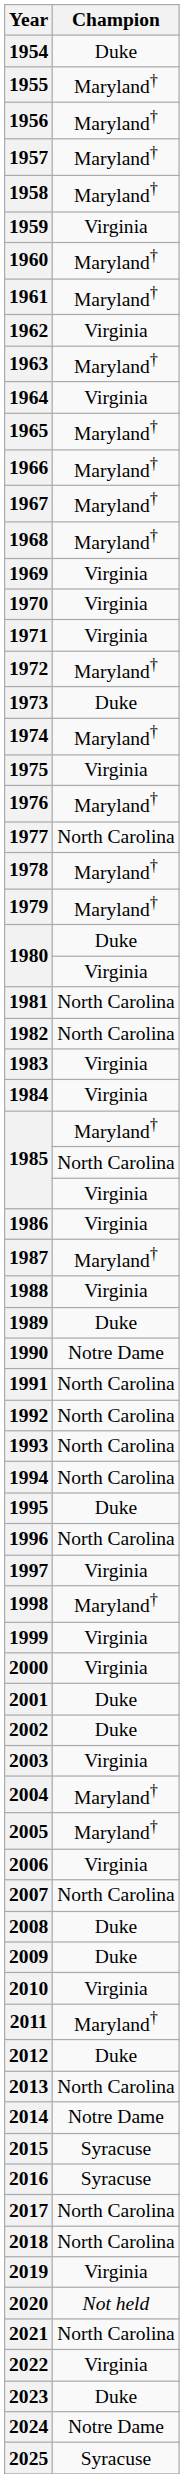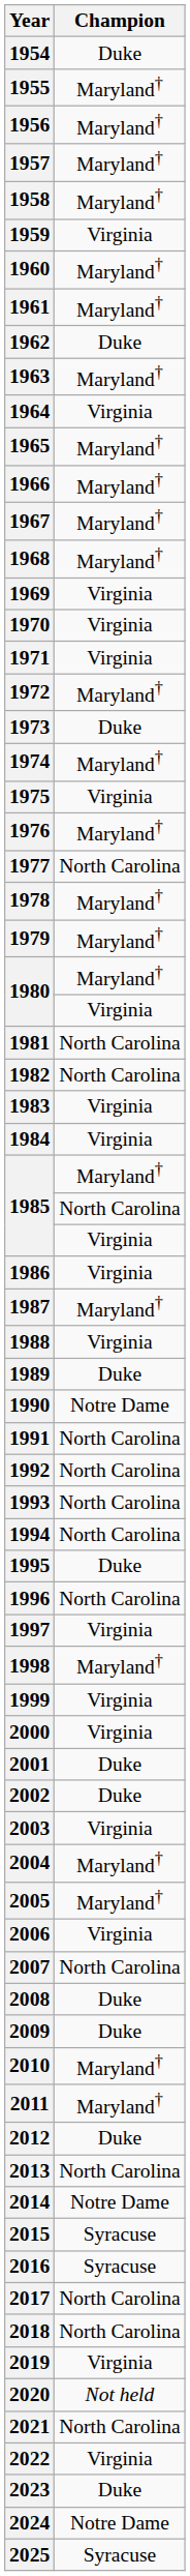row 10 | Champion: Virginia -> Duke
row 28 | Champion: Duke -> Maryland†
row 61 | Champion: Virginia -> Maryland†
